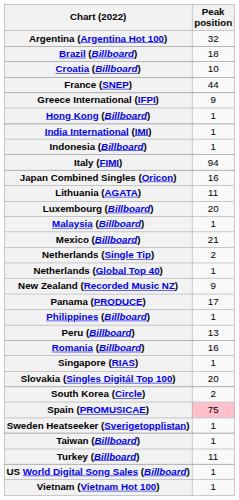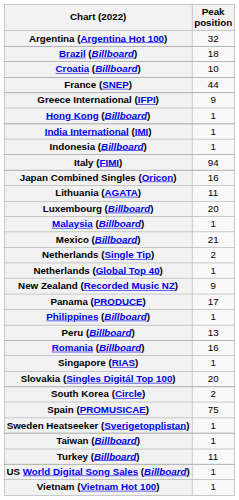Spain (PROMUSICAE) | Peak position: pink background -> no background
